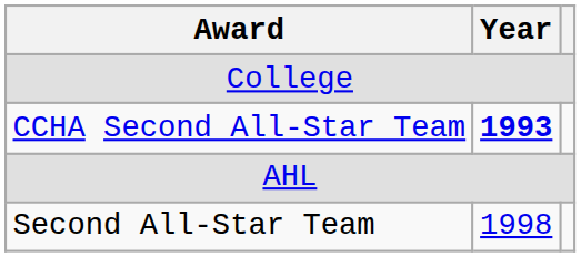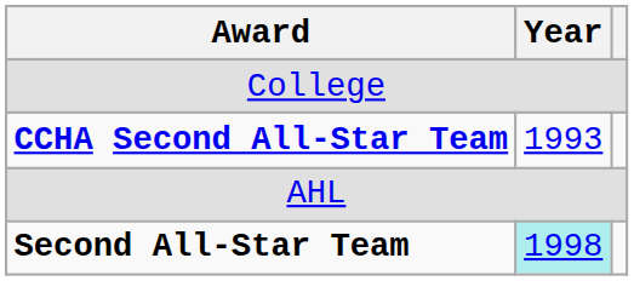CCHA Second All-Star Team | Award: normal -> bold
CCHA Second All-Star Team | Year: bold -> normal
Second All-Star Team | Award: normal -> bold
Second All-Star Team | Year: no background -> paleturquoise background
